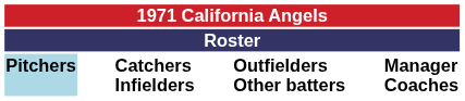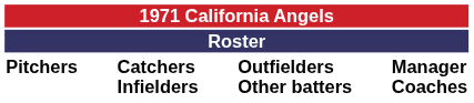Pitchers | column 1: lightblue background -> no background
